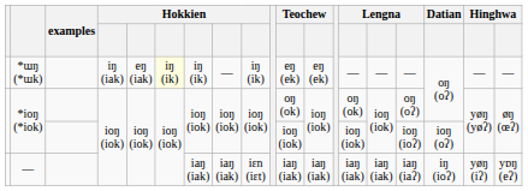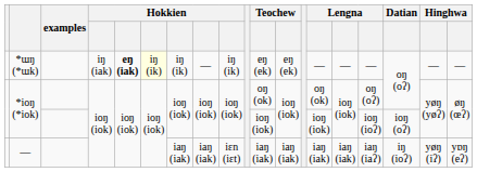*ɯŋ (*ɯk) | column 5: normal -> bold
